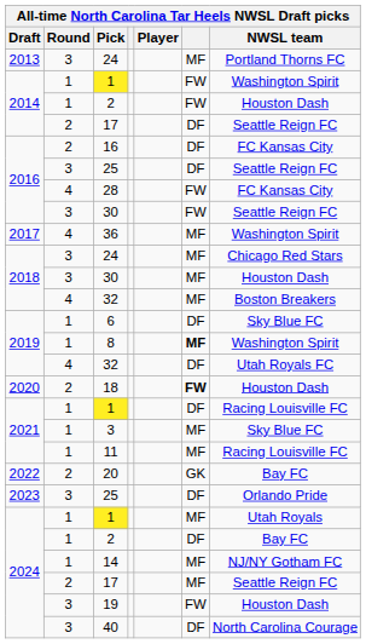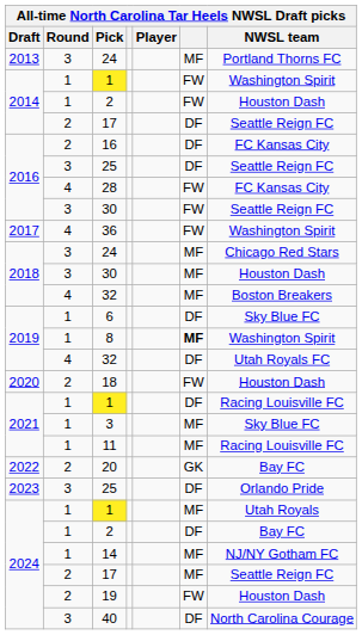36 | column 6: MF -> FW
18 | column 6: bold -> normal
19 | Round: 3 -> 2
